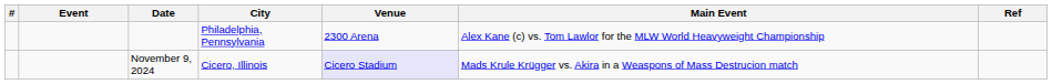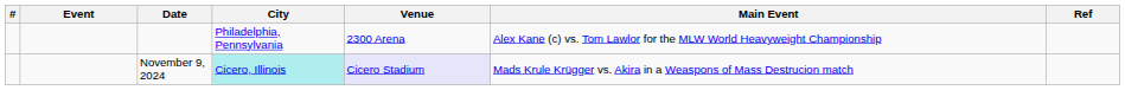November 9, 2024 | City: no background -> paleturquoise background
